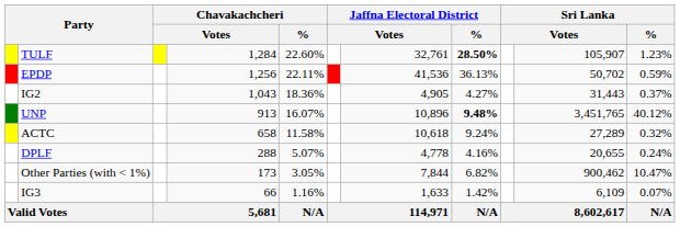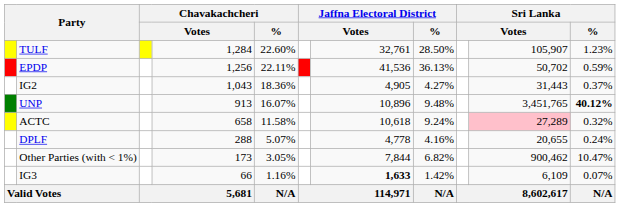TULF | Jaffna Electoral District / %: bold -> normal
UNP | Jaffna Electoral District / %: bold -> normal
UNP | Sri Lanka / %: normal -> bold
ACTC | column 10: no background -> pink background
IG3 | column 7: normal -> bold
